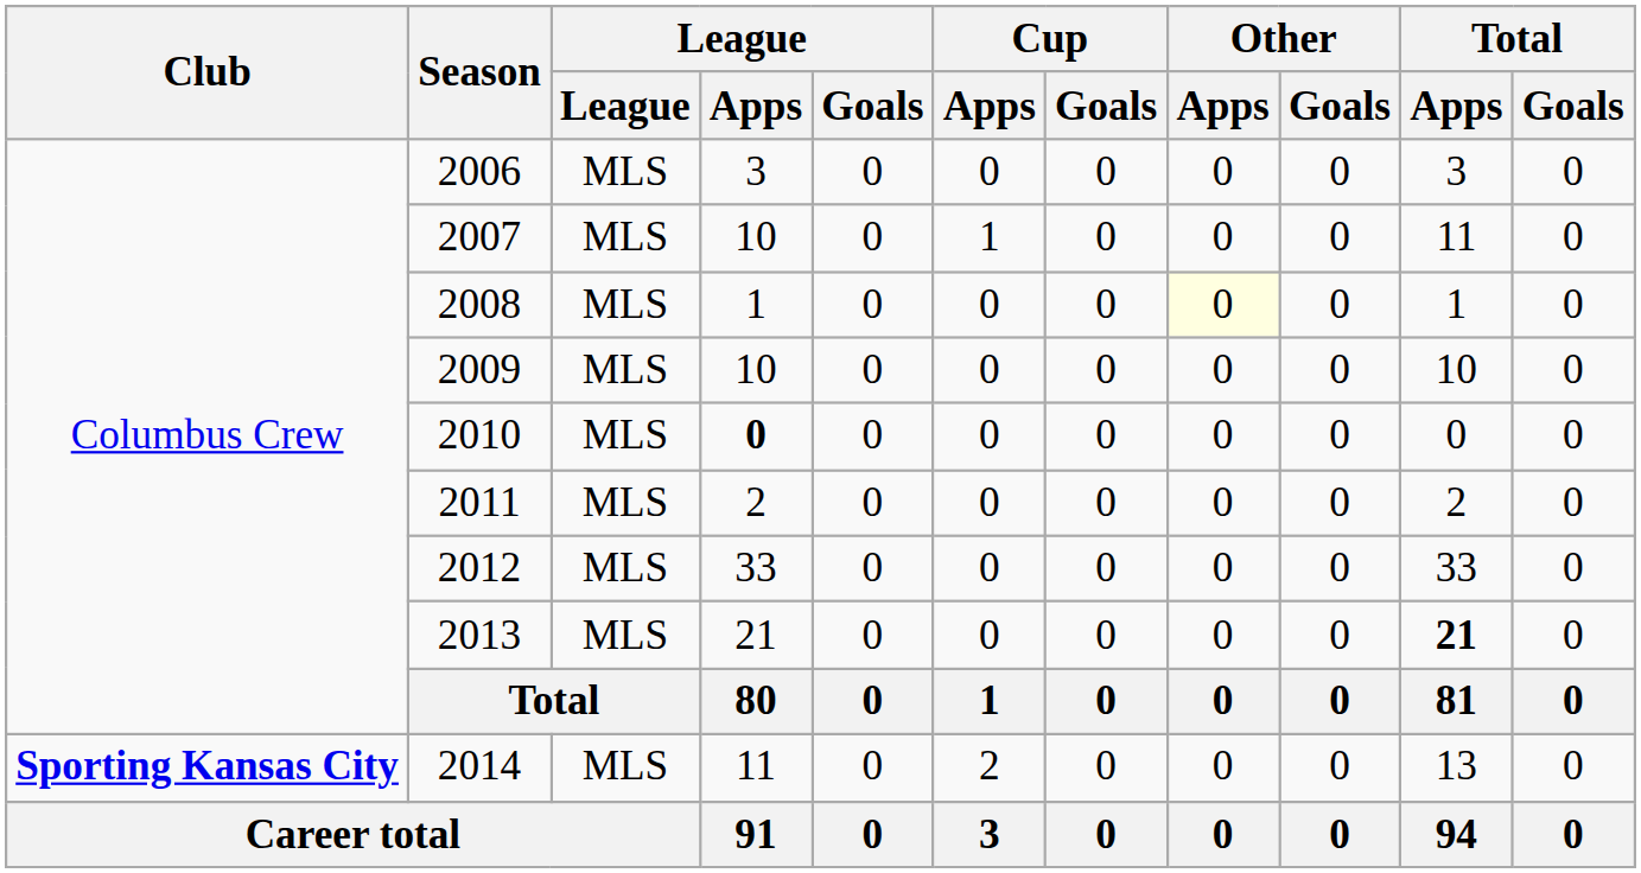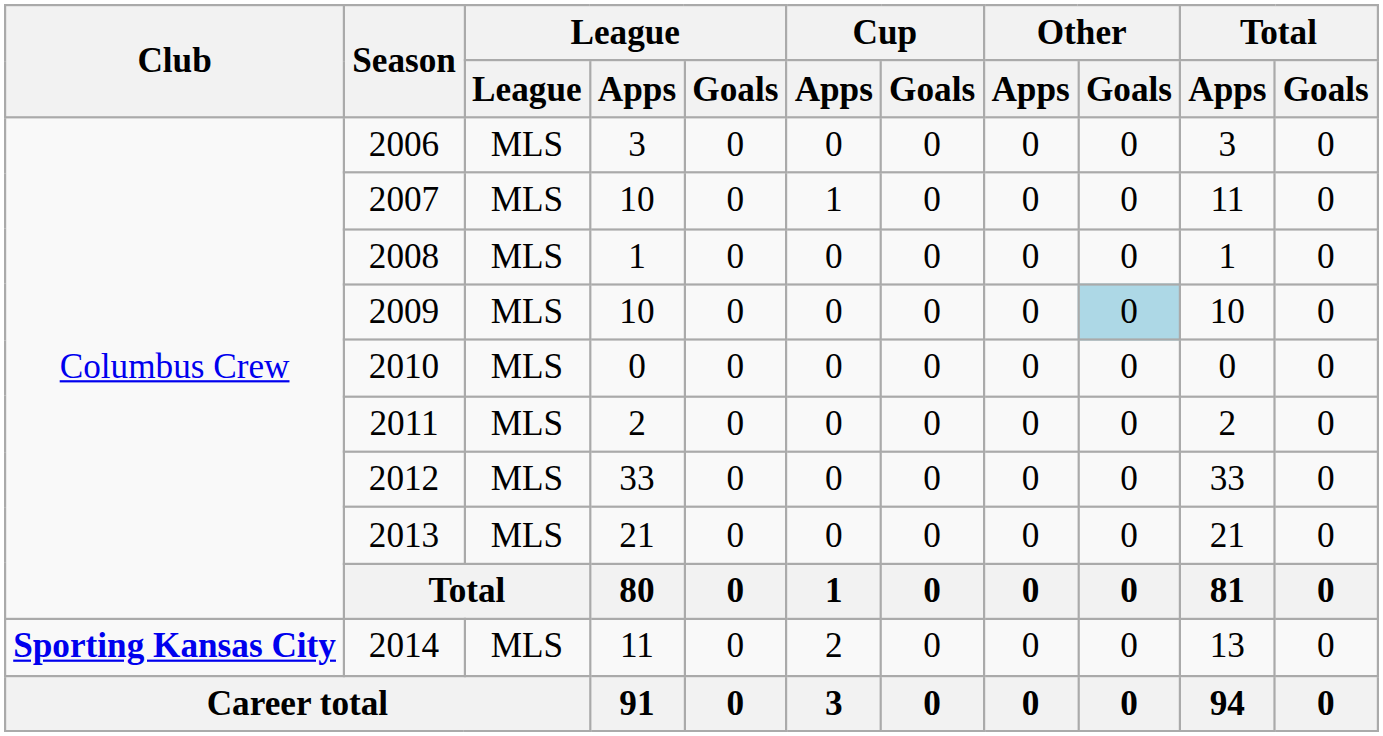2008 | Other / Apps: lightyellow background -> no background
2009 | Other / Goals: no background -> lightblue background
2010 | League / Apps: bold -> normal
2013 | Total / Apps: bold -> normal
